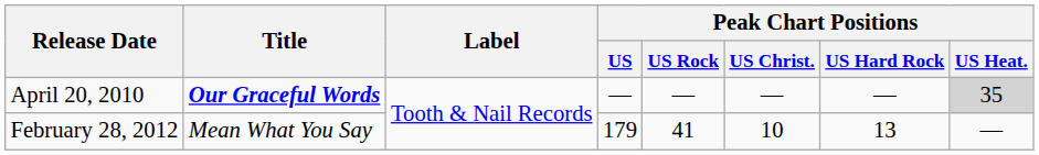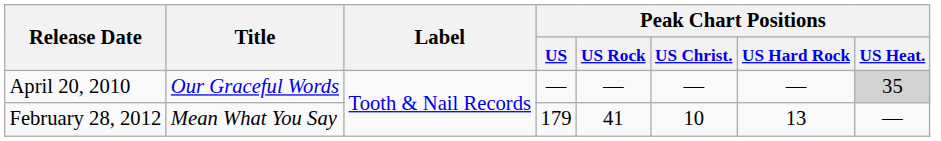April 20, 2010 | Title: bold -> normal
